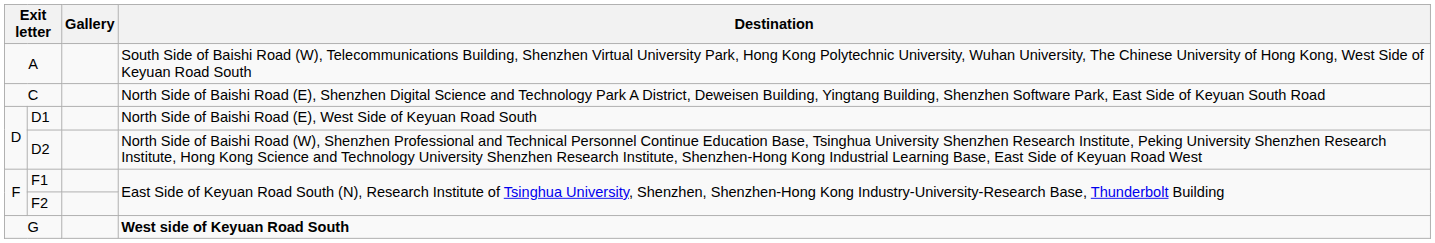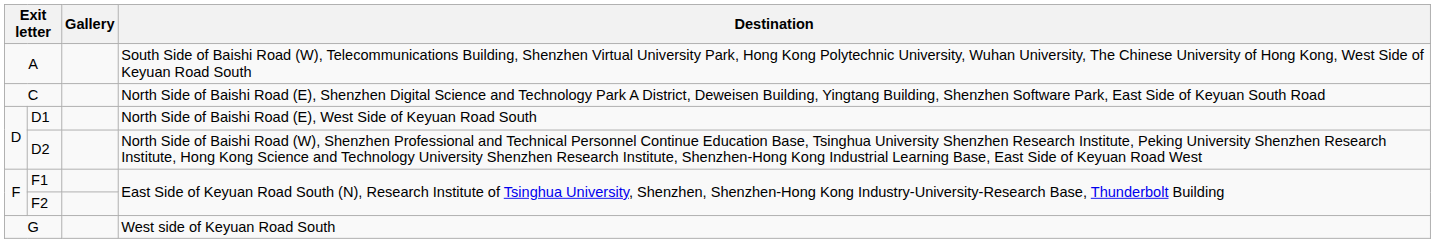G | Destination: bold -> normal
